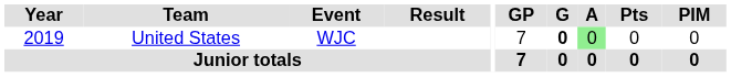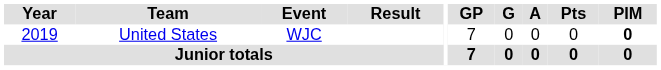United States | G: bold -> normal
United States | A: lightgreen background -> no background
United States | PIM: normal -> bold
